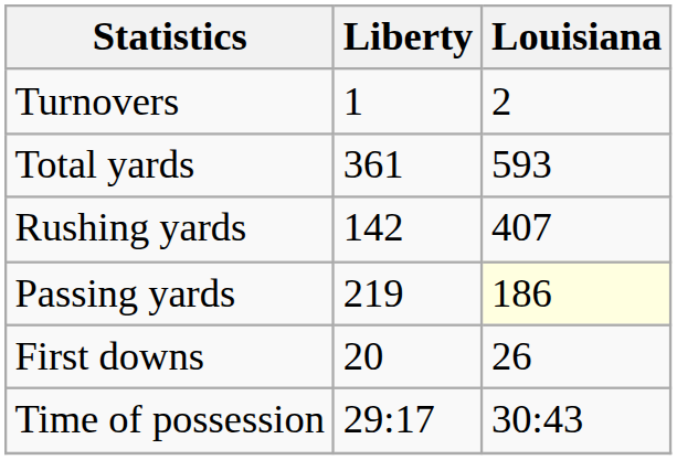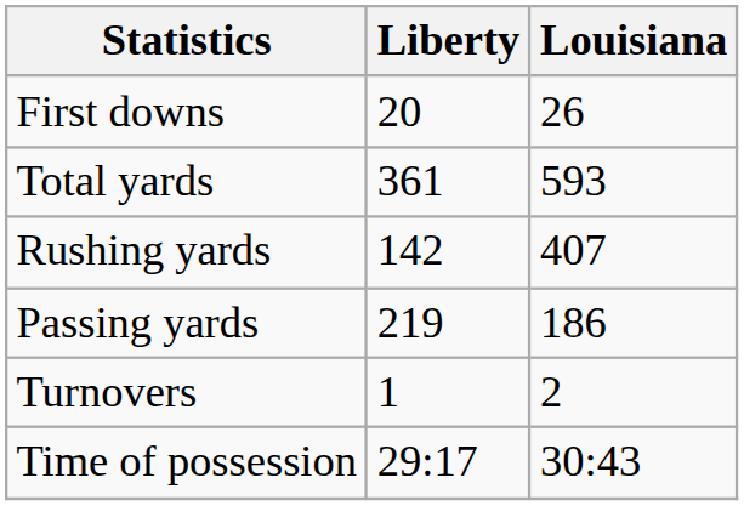rows swapped: First downs <-> Turnovers
Passing yards | Louisiana: lightyellow background -> no background
